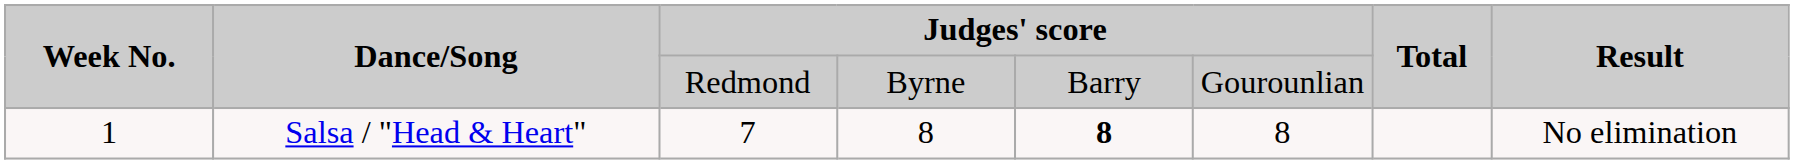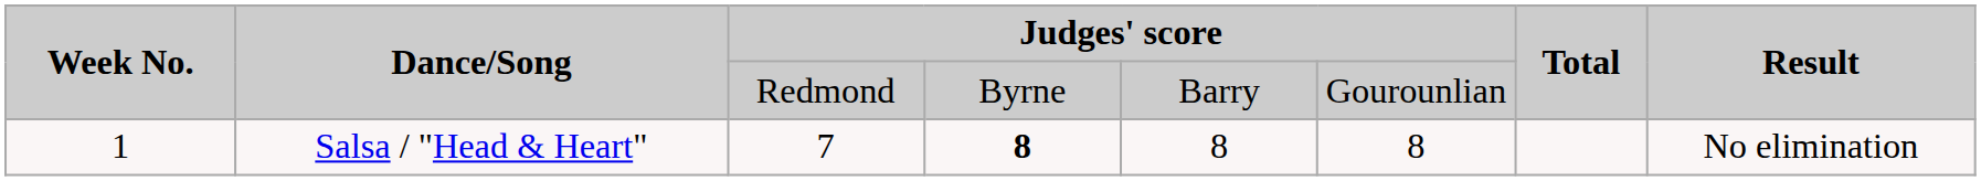1 | column 4: normal -> bold
1 | column 5: bold -> normal
